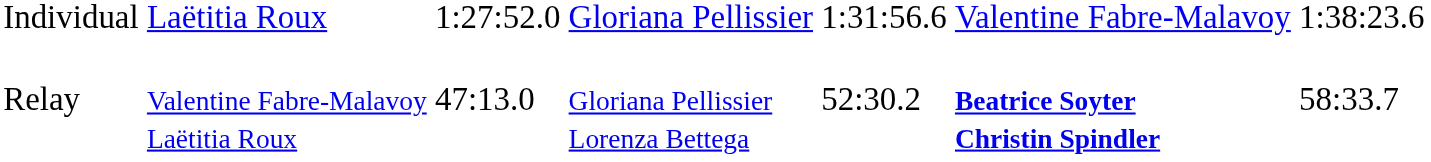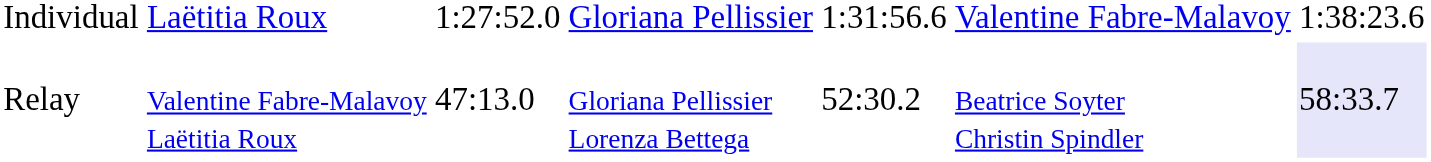Relay | column 6: bold -> normal
Relay | column 7: no background -> lavender background
